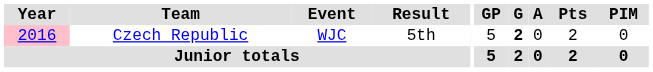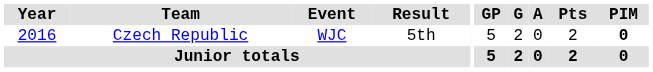Czech Republic | Year: pink background -> no background
Czech Republic | G: bold -> normal
Czech Republic | PIM: normal -> bold
